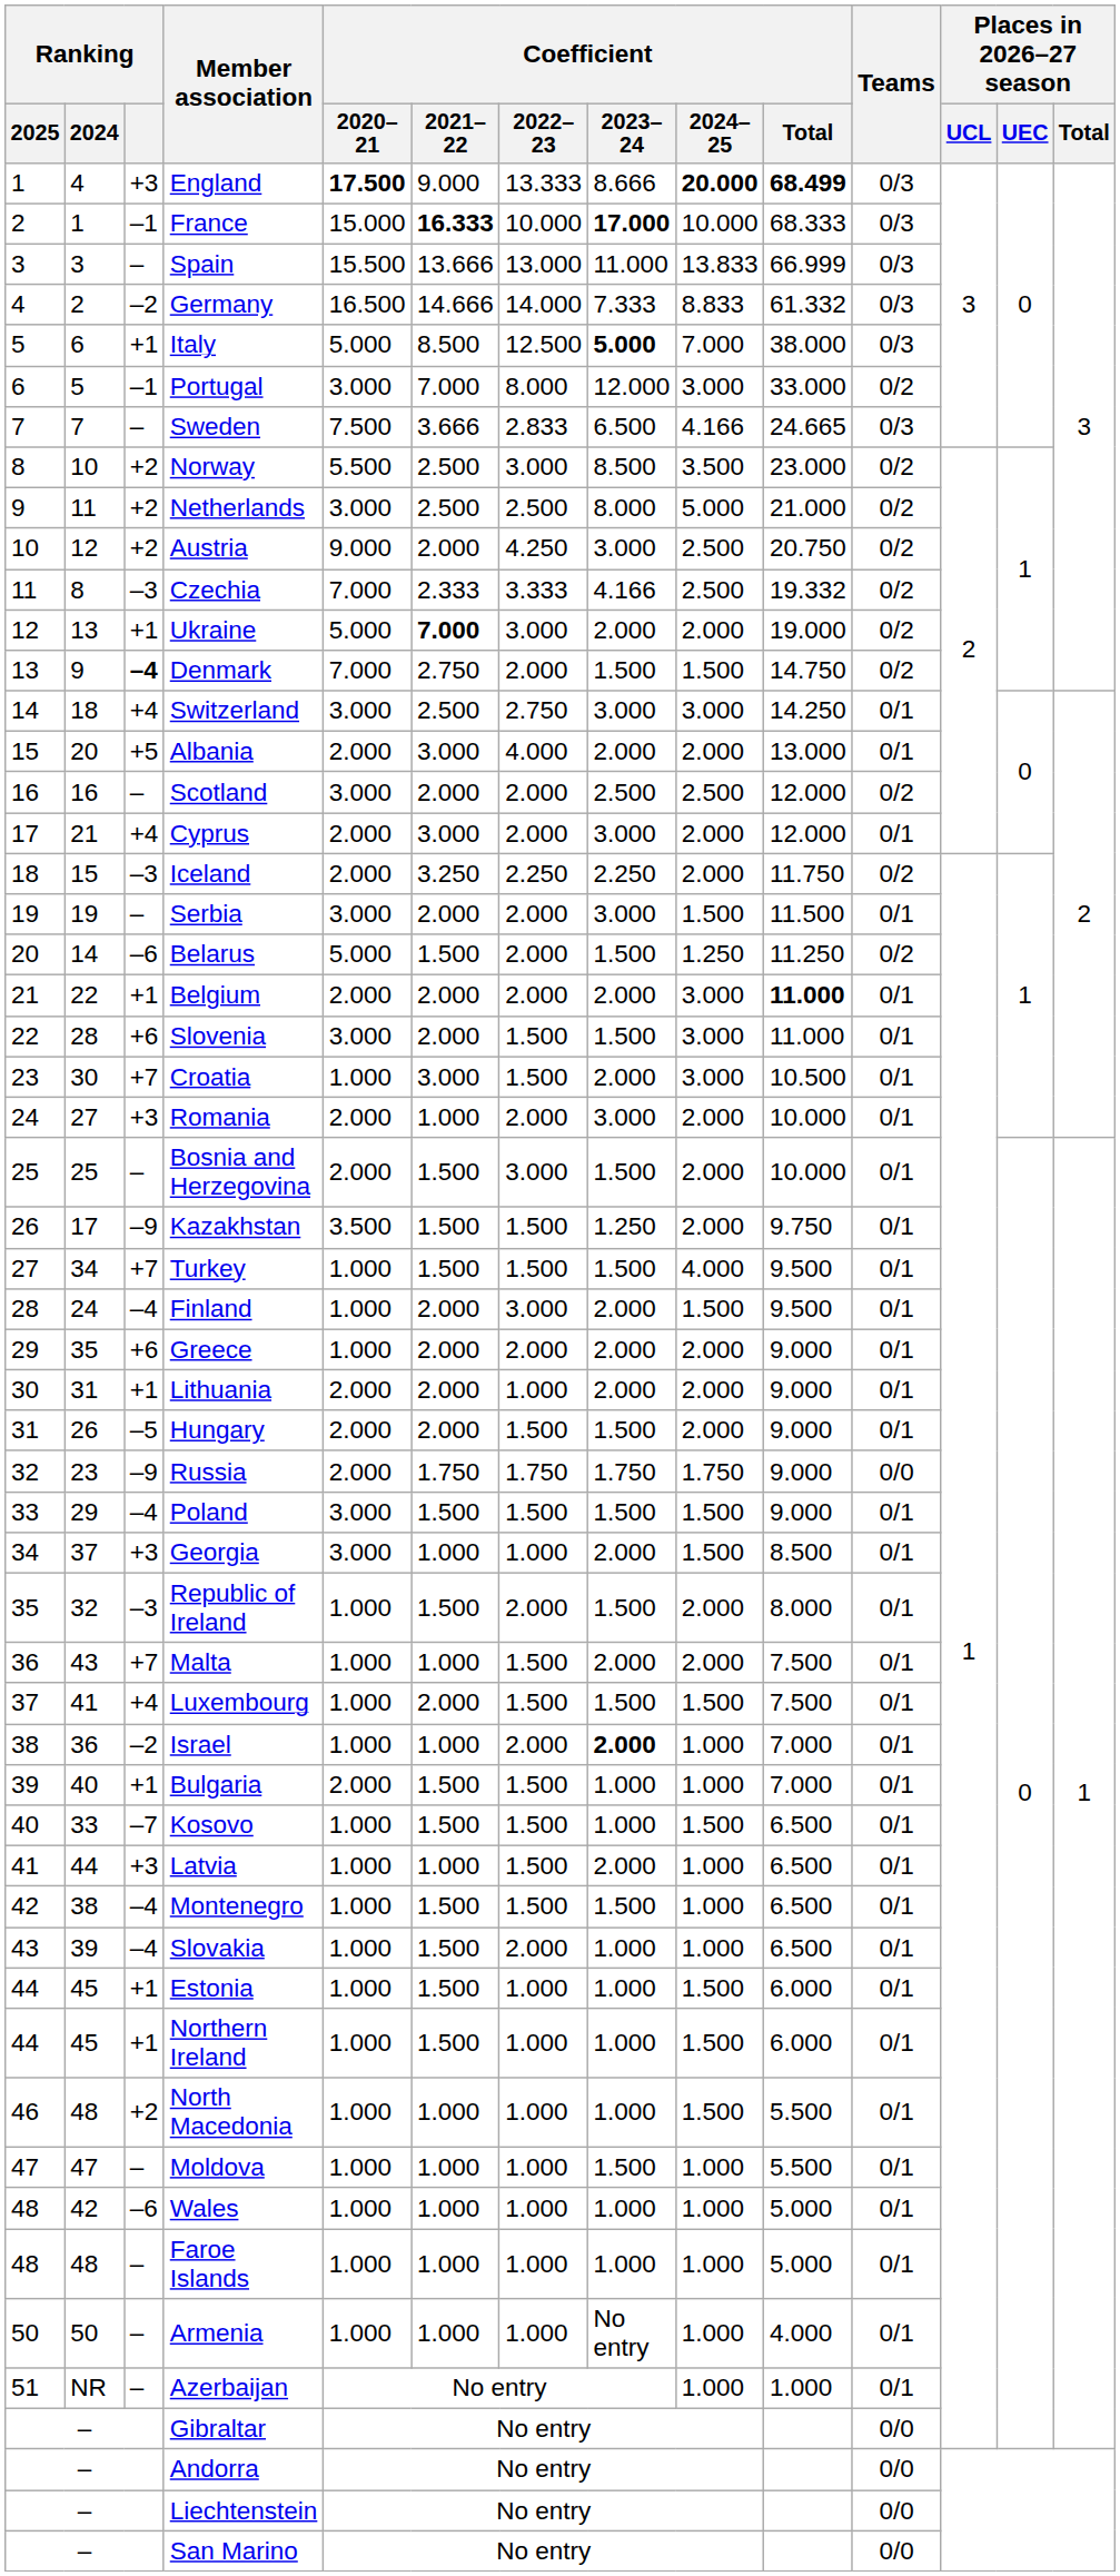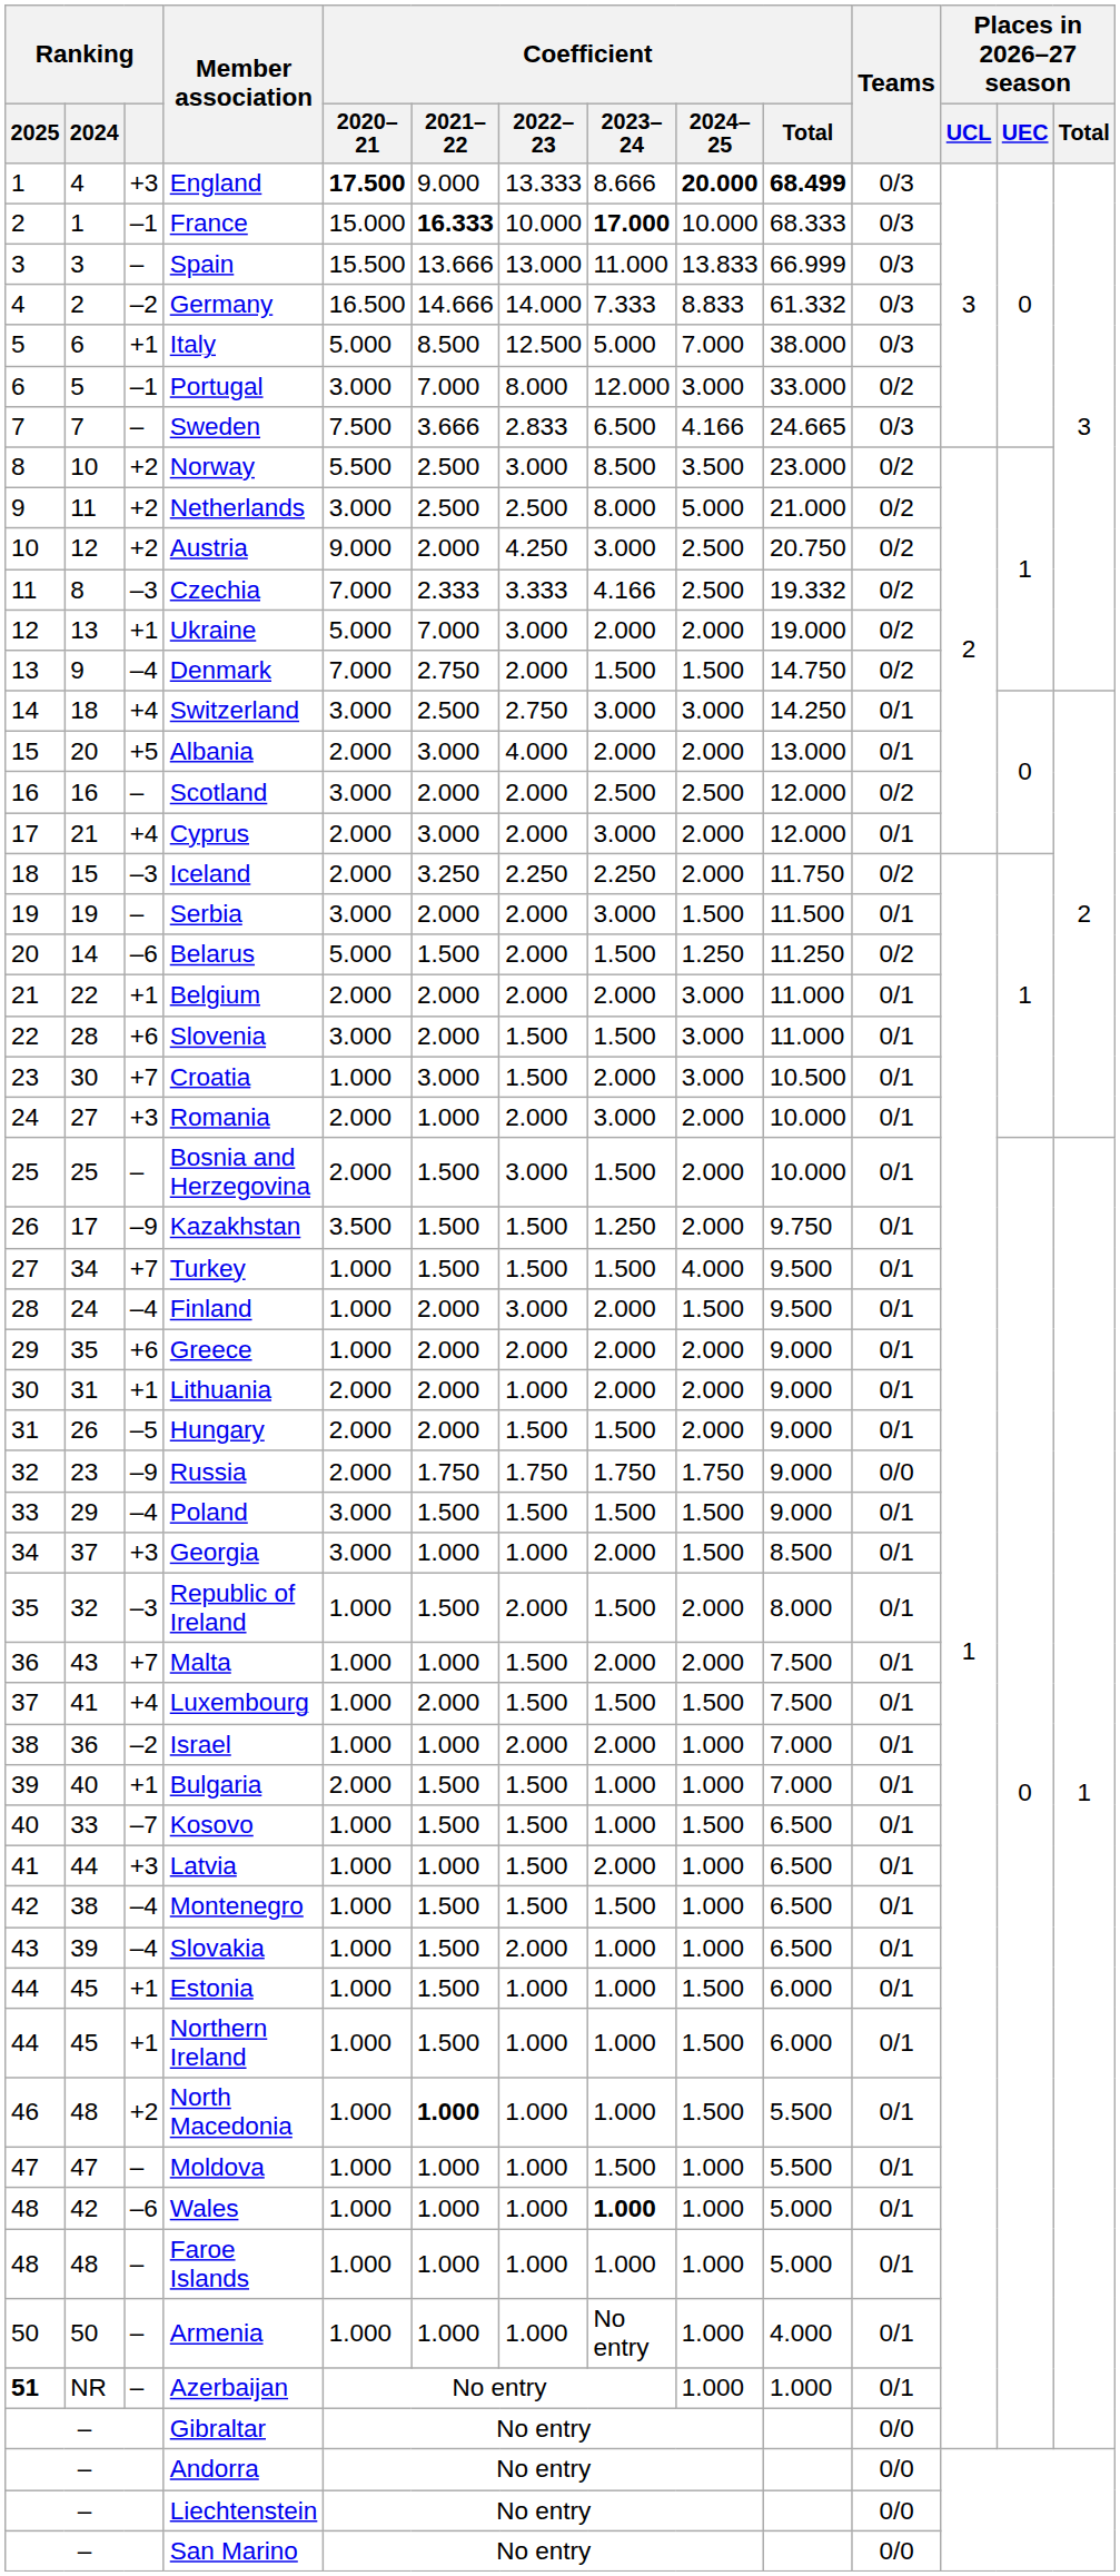Italy | Coefficient / 2023–24: bold -> normal
Ukraine | Coefficient / 2021–22: bold -> normal
Denmark | Ranking: bold -> normal
Belgium | Coefficient / Total: bold -> normal
Israel | Coefficient / 2023–24: bold -> normal
North Macedonia | Coefficient / 2021–22: normal -> bold
Wales | Coefficient / 2023–24: normal -> bold
Azerbaijan | Ranking / 2025: normal -> bold
